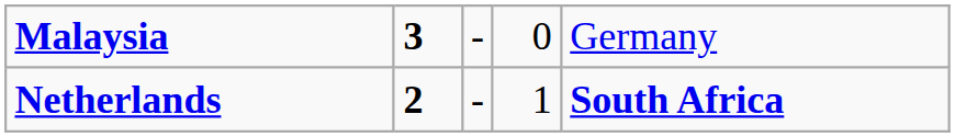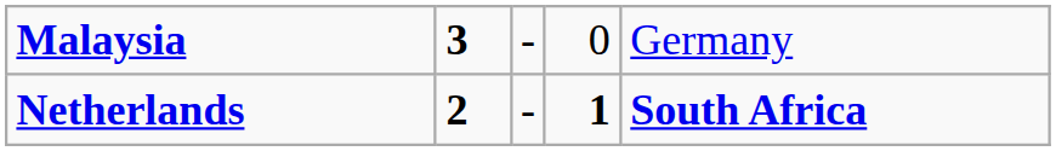Netherlands | column 4: normal -> bold
